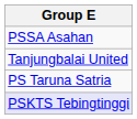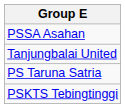row 5 | column 1: lavender background -> no background
